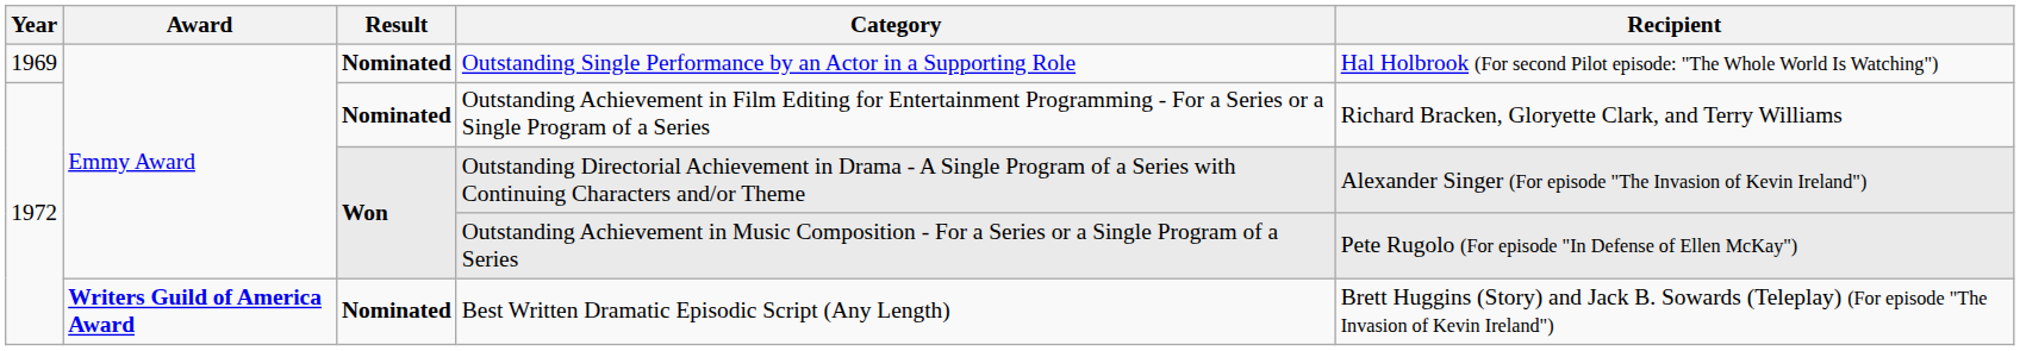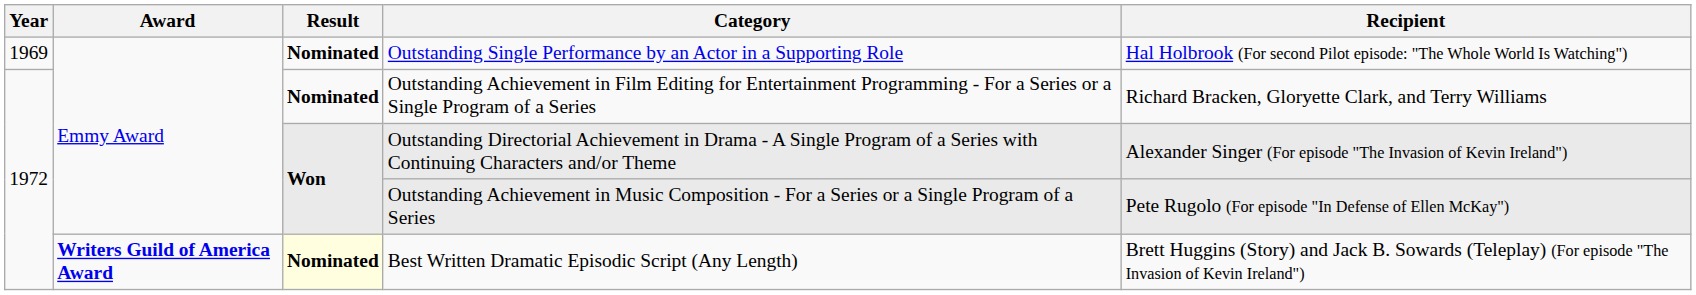Best Written Dramatic Episodic Script (Any Length) | Result: no background -> lightyellow background
